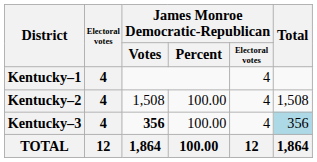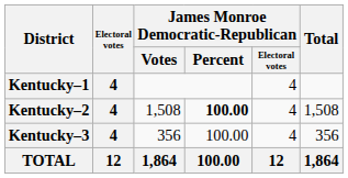Kentucky–2 | James Monroe Democratic-Republican / Percent: normal -> bold
Kentucky–3 | James Monroe Democratic-Republican / Votes: bold -> normal
Kentucky–3 | Total: lightblue background -> no background
